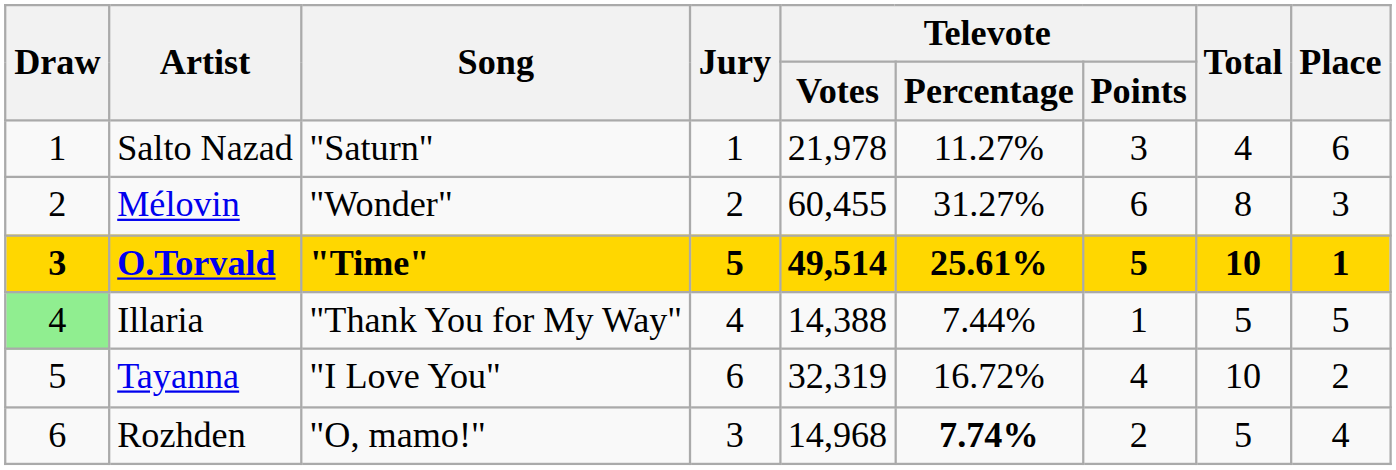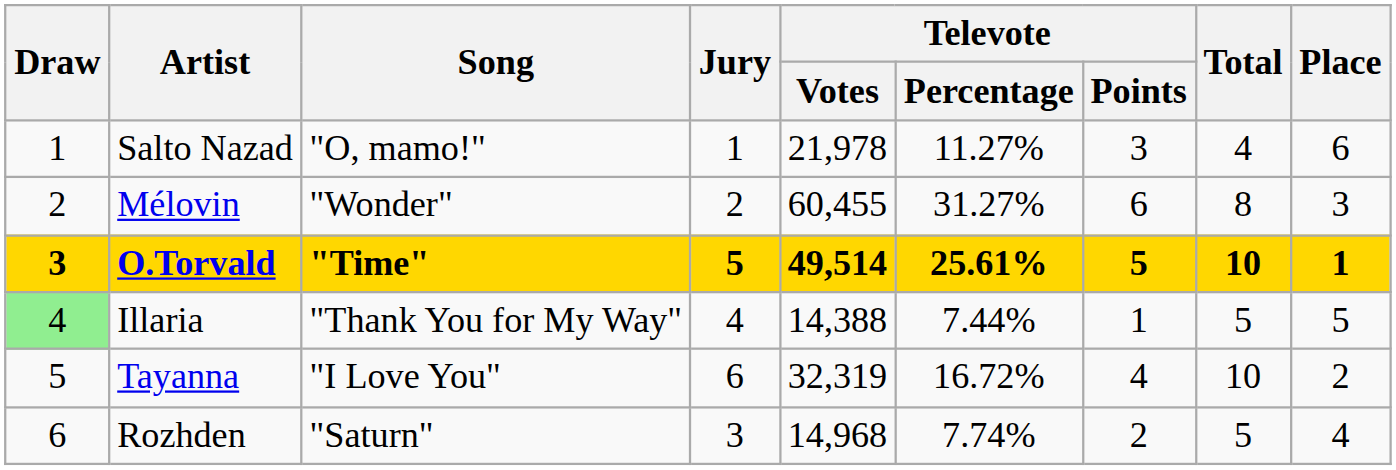Salto Nazad | Song: "Saturn" -> "O, mamo!"
Rozhden | Song: "O, mamo!" -> "Saturn"
Rozhden | Televote / Percentage: bold -> normal
